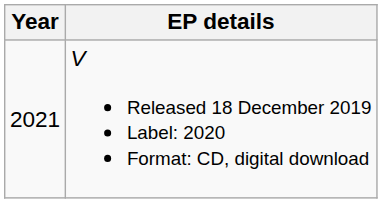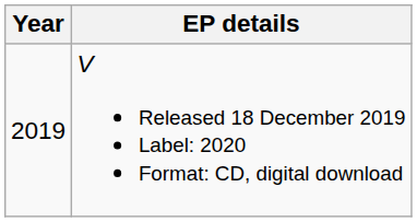row 2 | Year: 2021 -> 2019
